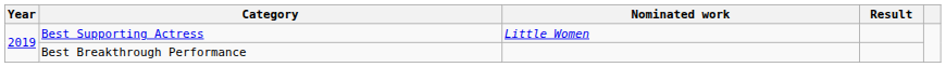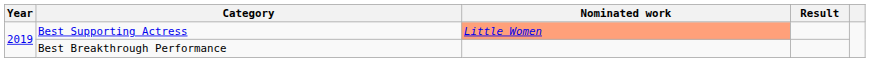Best Supporting Actress | Nominated work: no background -> lightsalmon background
